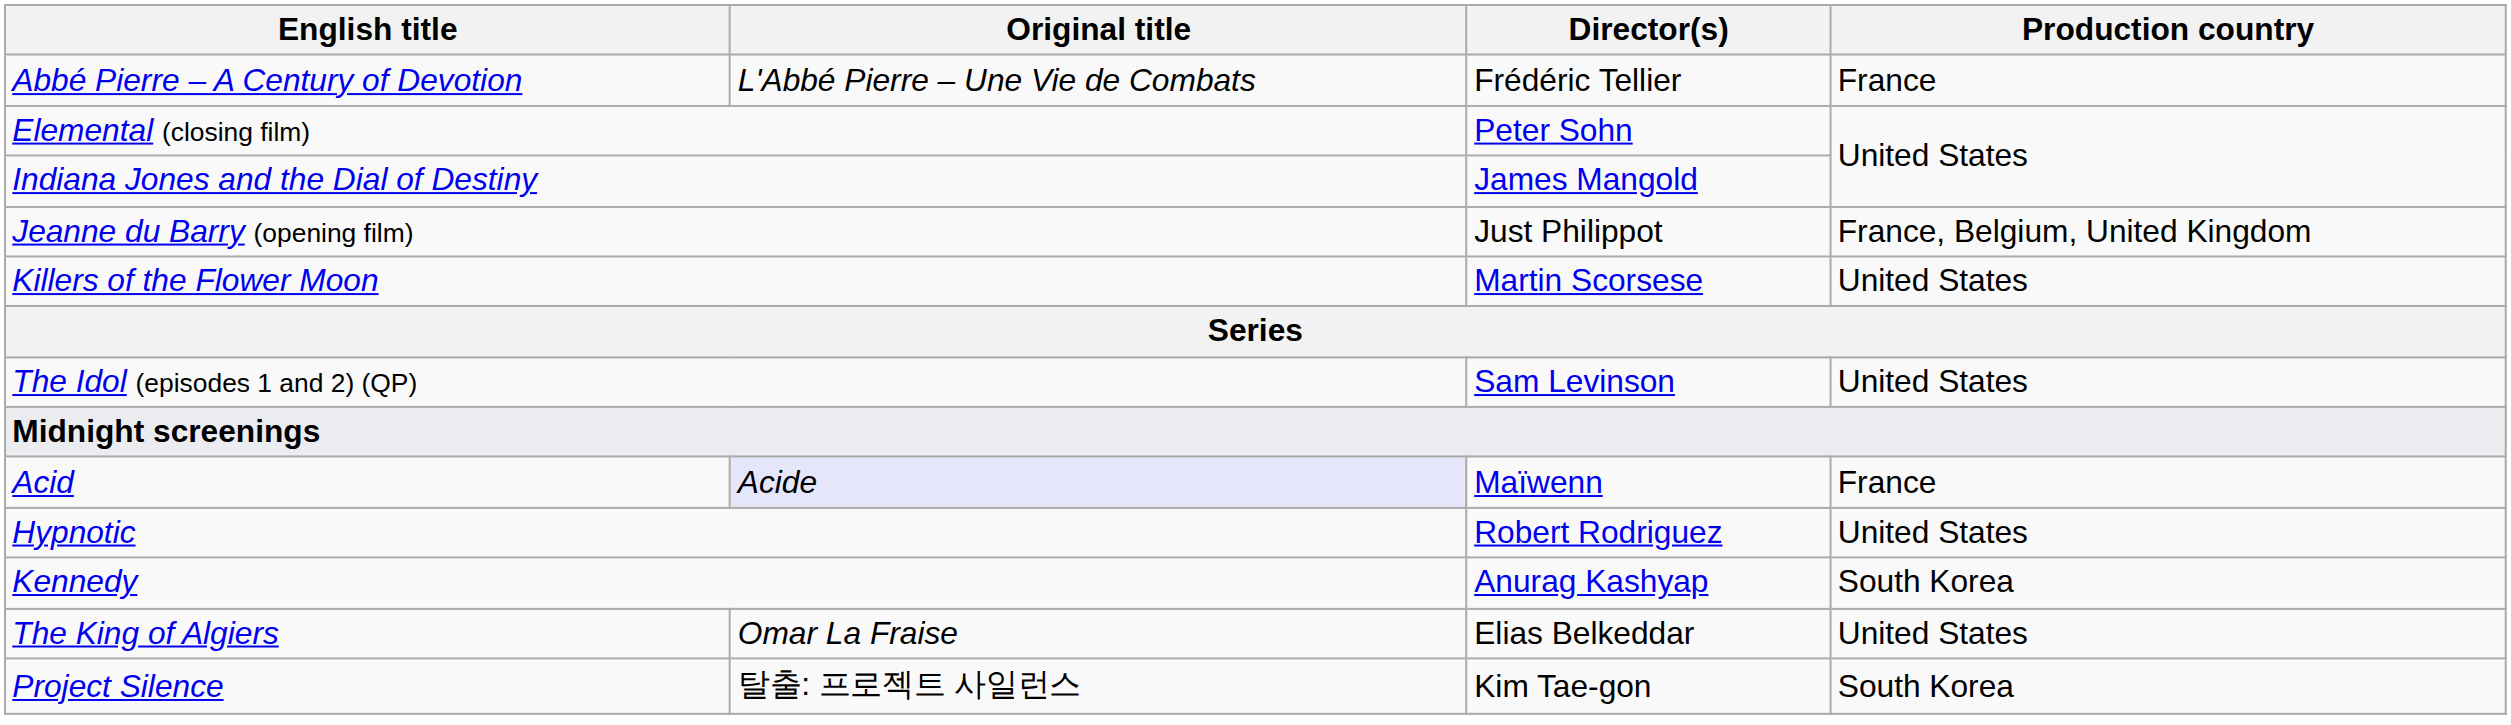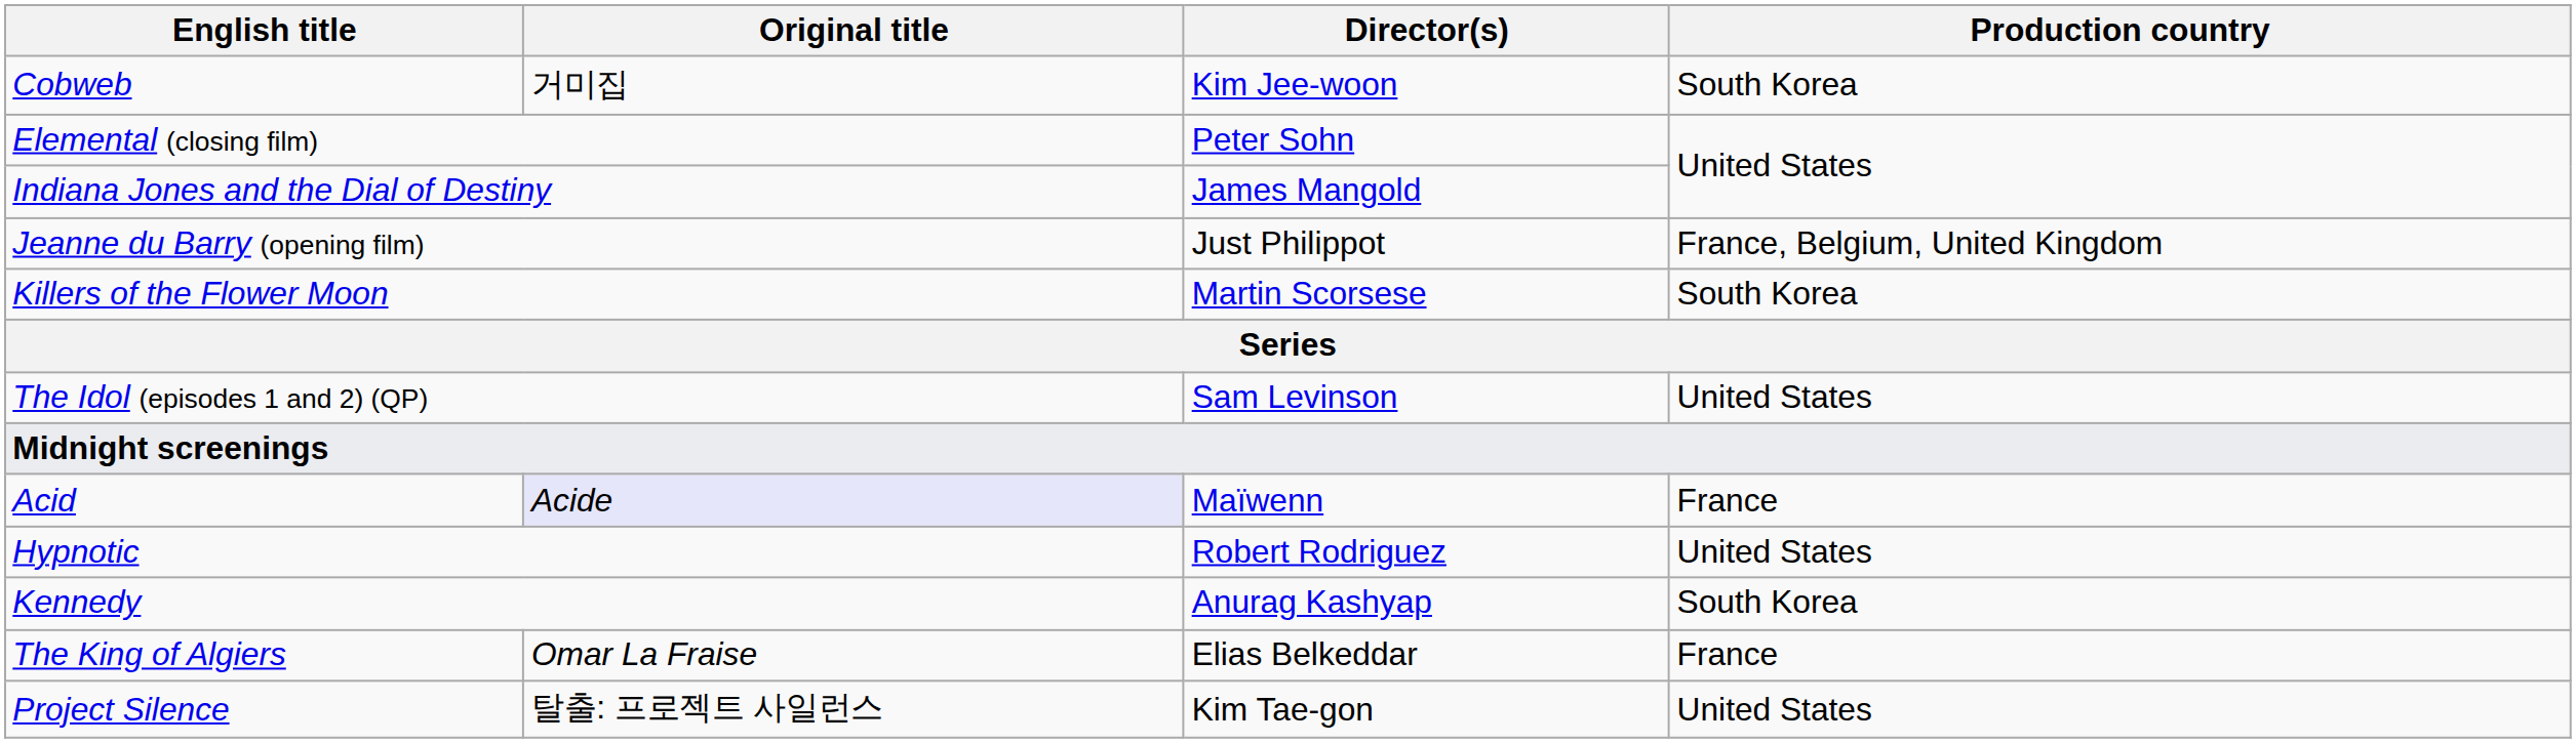- row: Abbé Pierre – A Century of Devotion | L'Abbé Pierre – Une Vie de Combats | Frédéric Tellier | France
+ row: Cobweb | 거미집 | Kim Jee-woon | South Korea
Killers of the Flower Moon | Production country: United States -> South Korea
The King of Algiers | Production country: United States -> France
Project Silence | Production country: South Korea -> United States
